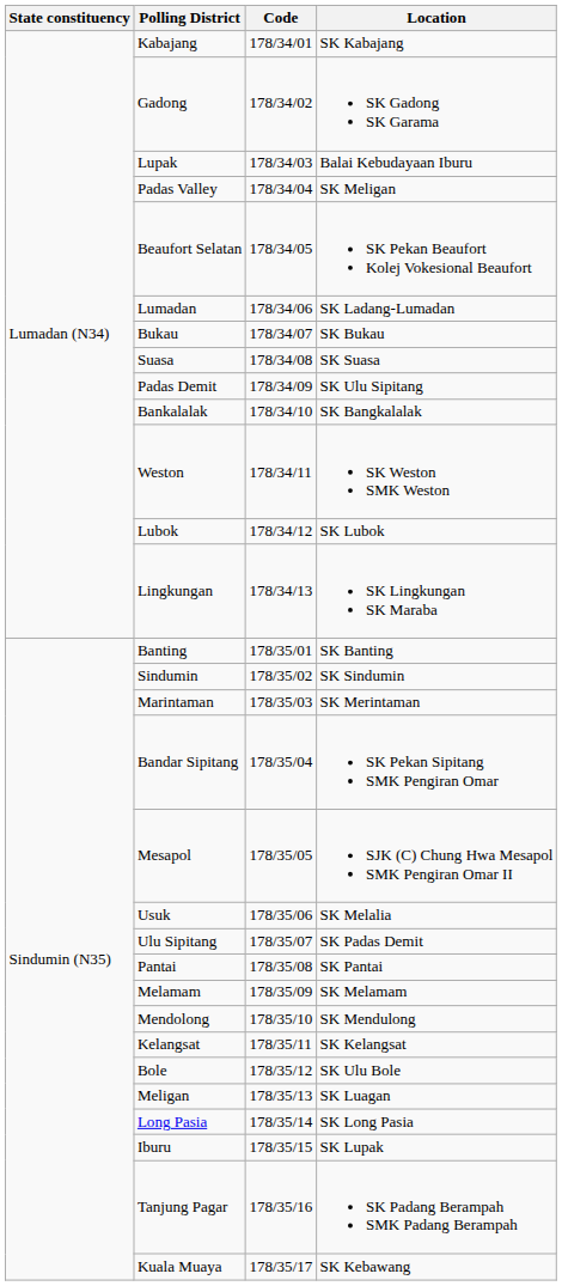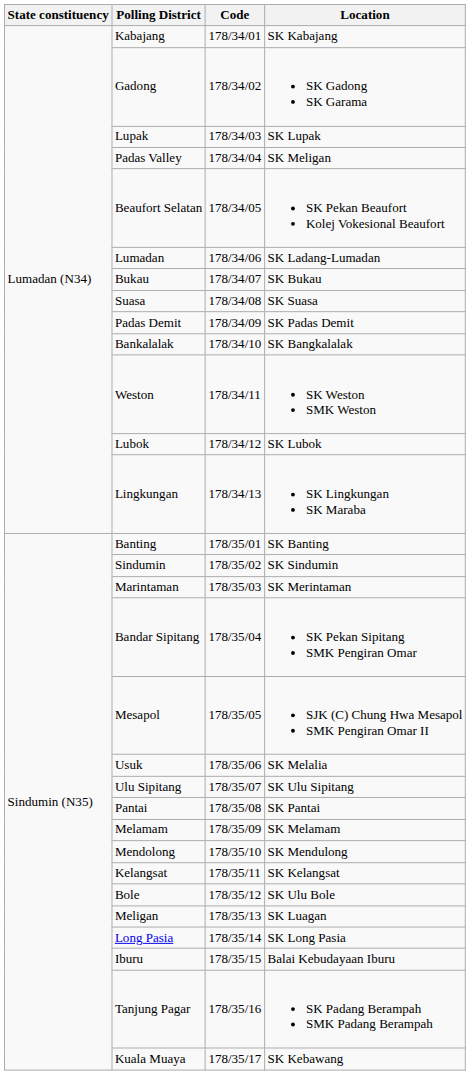Lupak | Location: Balai Kebudayaan Iburu -> SK Lupak
Padas Demit | Location: SK Ulu Sipitang -> SK Padas Demit
Ulu Sipitang | Location: SK Padas Demit -> SK Ulu Sipitang
Iburu | Location: SK Lupak -> Balai Kebudayaan Iburu
